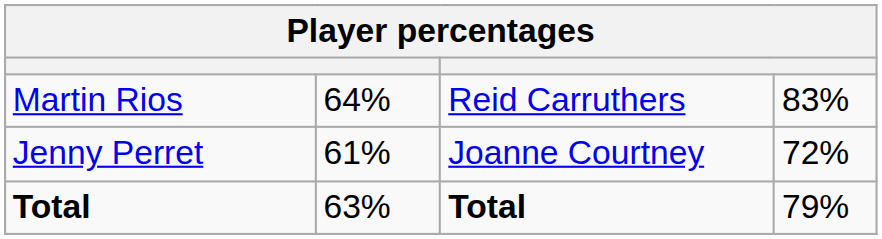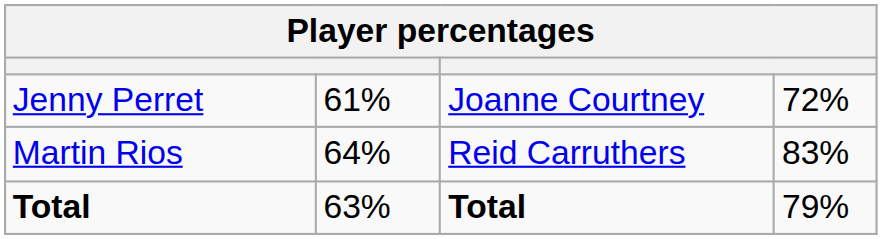rows swapped: Jenny Perret <-> Martin Rios
